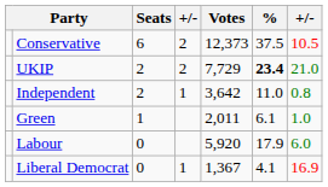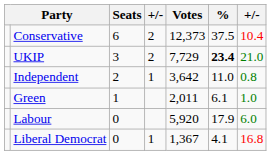Conservative | column 7: 10.5 -> 10.4
UKIP | Seats: 2 -> 3
Liberal Democrat | column 7: 16.9 -> 16.8
